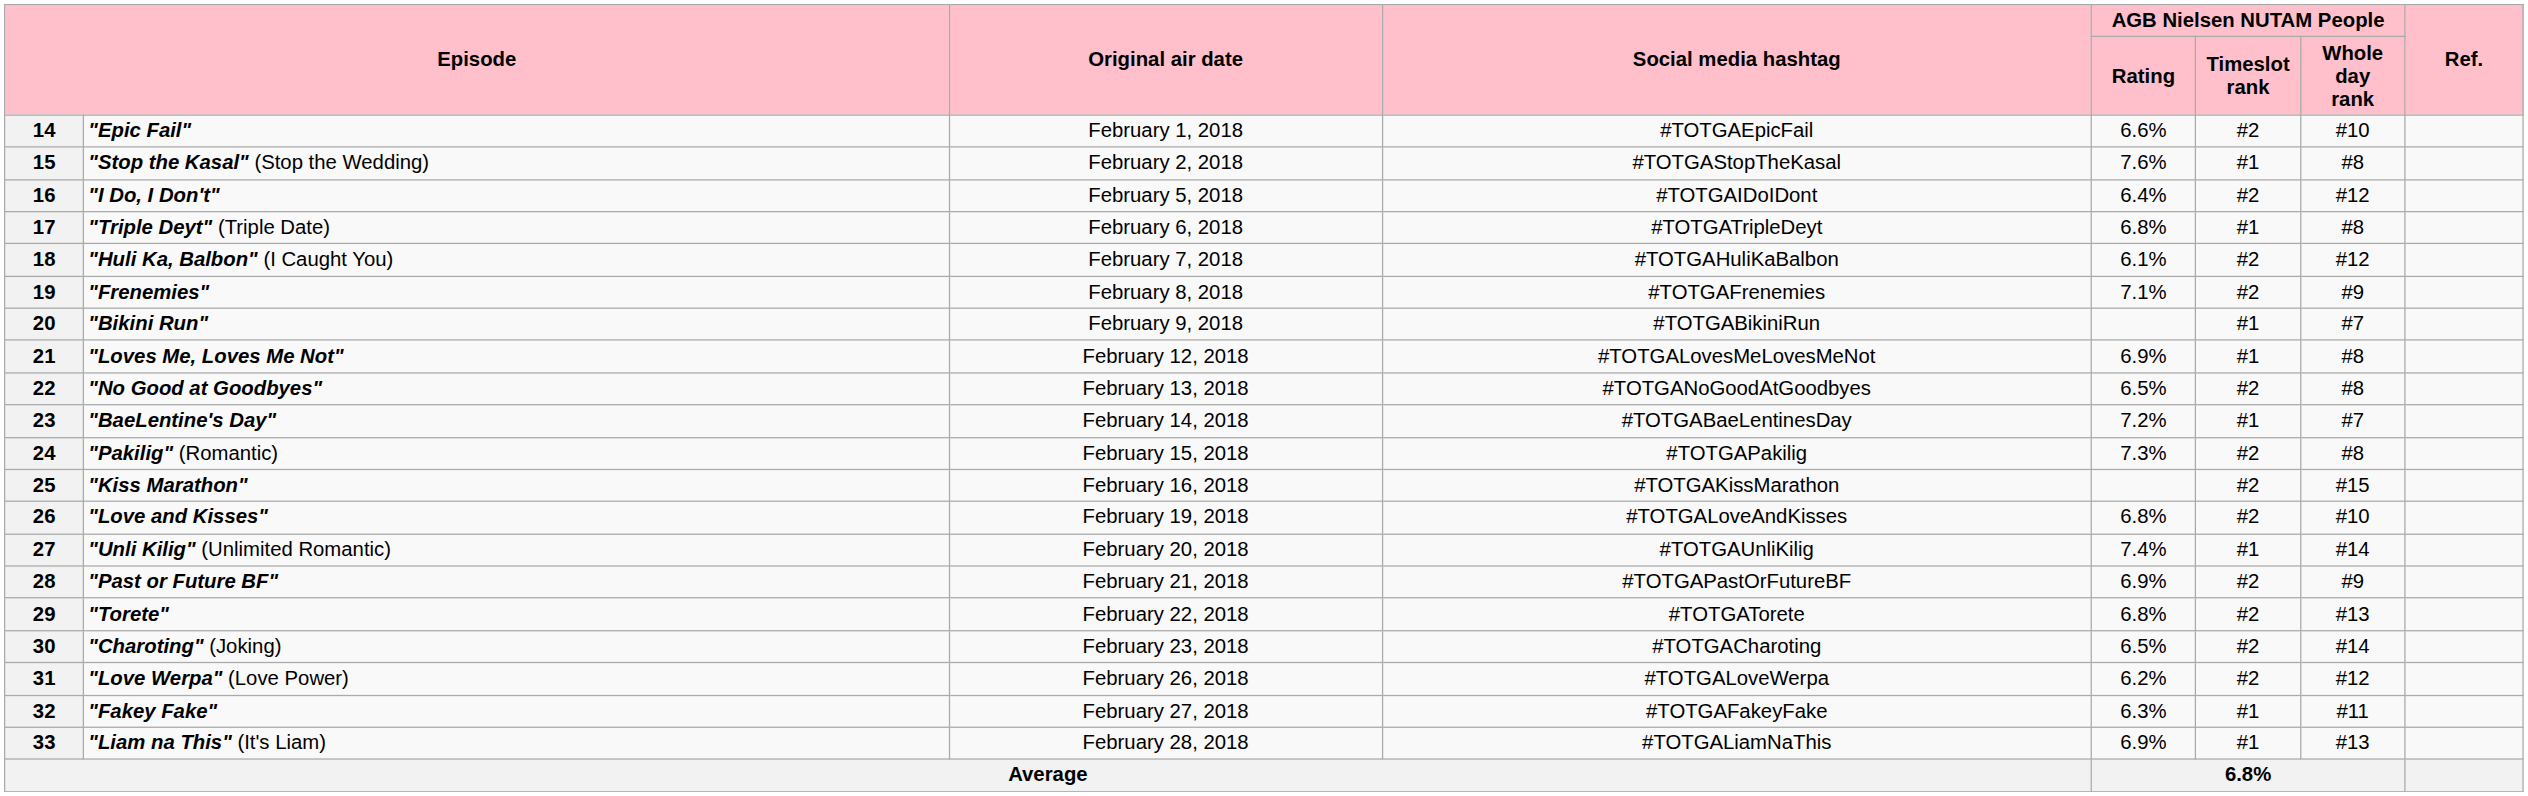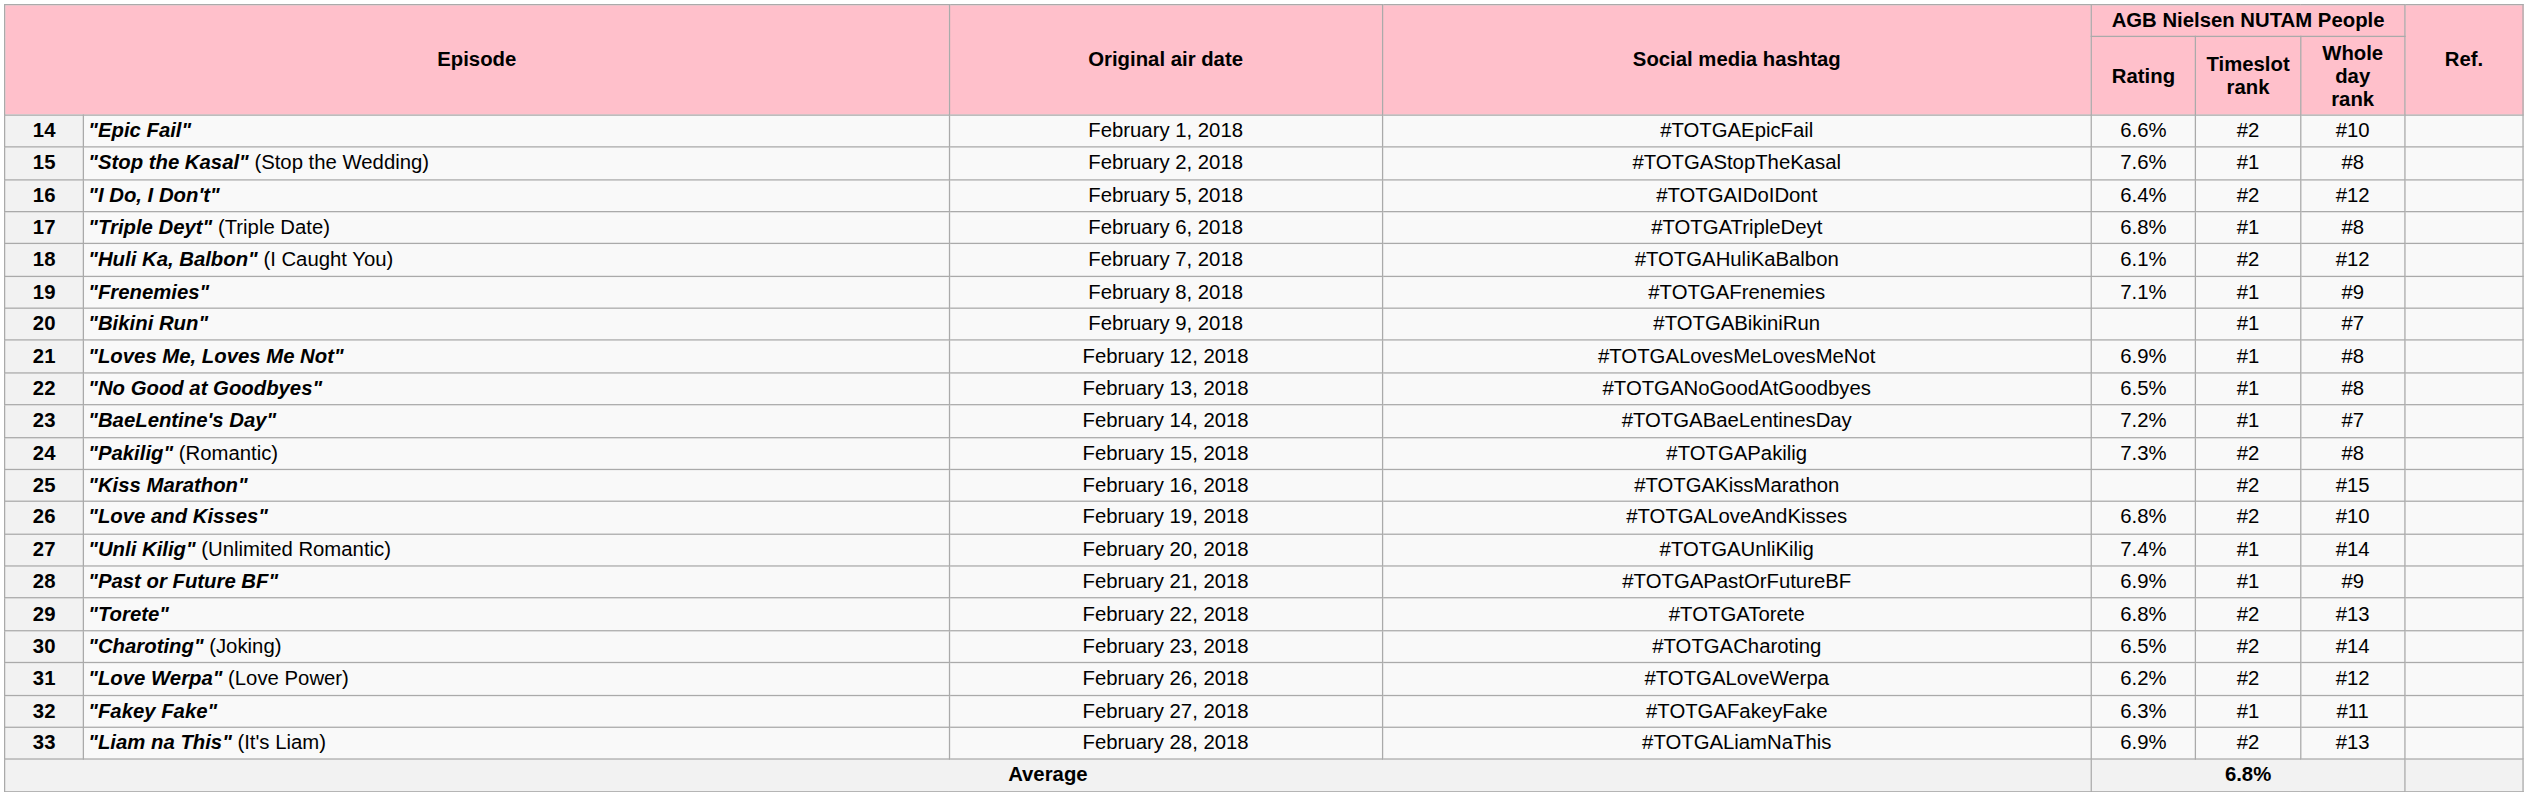19 | AGB Nielsen NUTAM People / Timeslot rank: #2 -> #1
22 | AGB Nielsen NUTAM People / Timeslot rank: #2 -> #1
28 | AGB Nielsen NUTAM People / Timeslot rank: #2 -> #1
33 | AGB Nielsen NUTAM People / Timeslot rank: #1 -> #2
